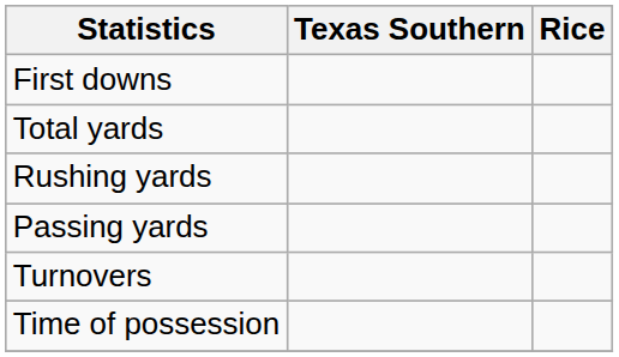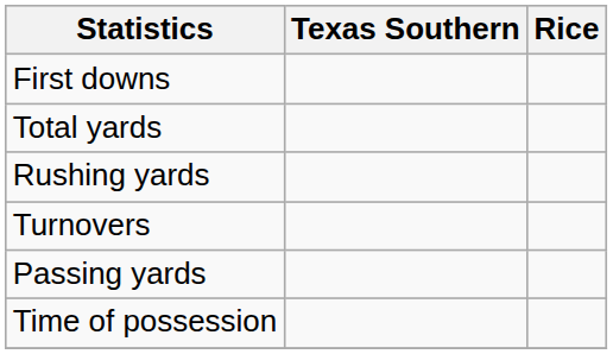rows swapped: Passing yards <-> Turnovers
